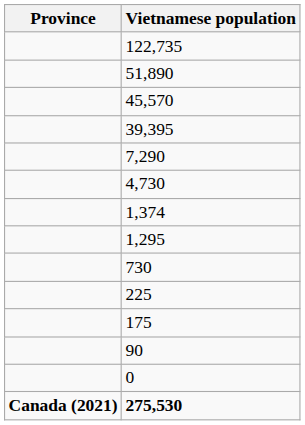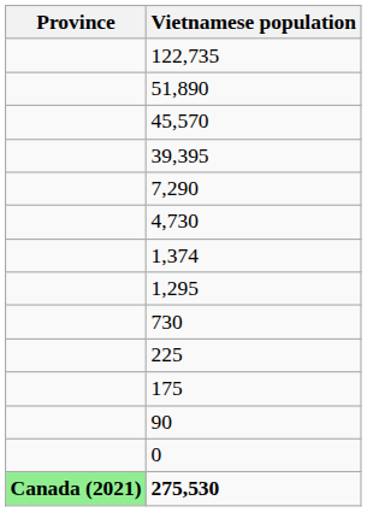275,530 | Province: no background -> lightgreen background
